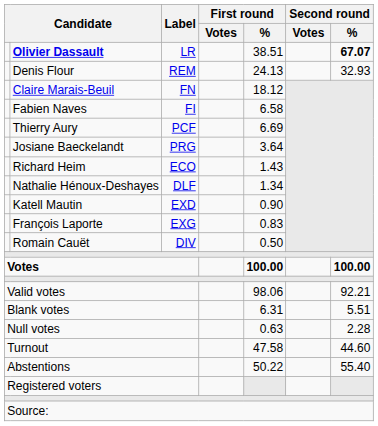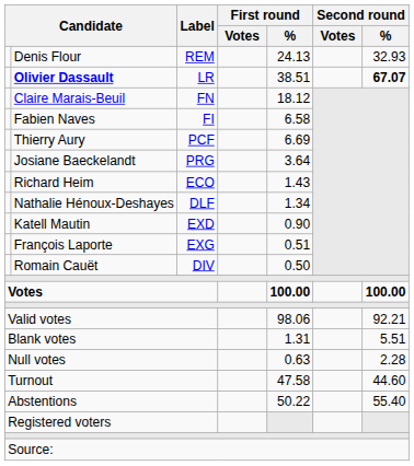rows swapped: Olivier Dassault <-> Denis Flour
François Laporte | First round / %: 0.83 -> 0.51
Blank votes | First round / %: 6.31 -> 1.31
